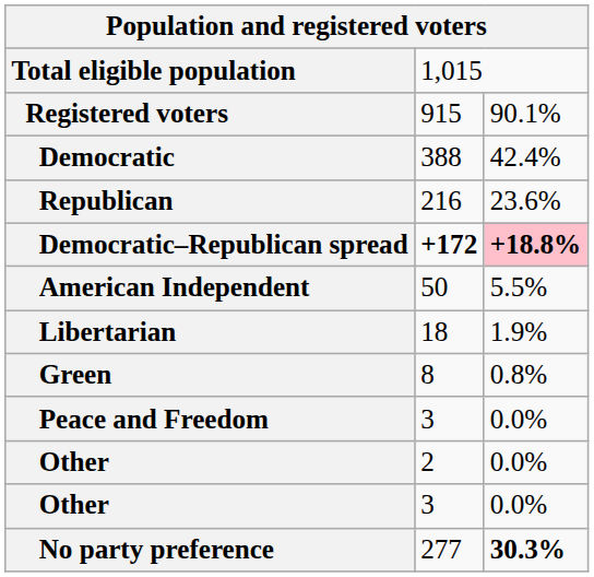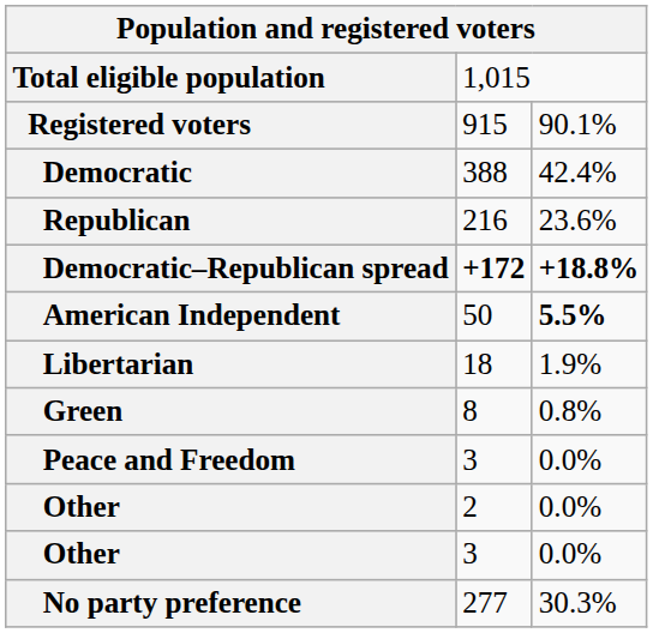Democratic–Republican spread | column 3: pink background -> no background
American Independent | column 3: normal -> bold
No party preference | column 3: bold -> normal
